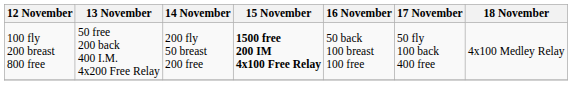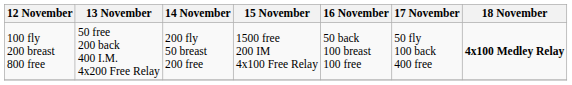100 fly 200 breast 800 free | 15 November: bold -> normal
100 fly 200 breast 800 free | 18 November: normal -> bold
